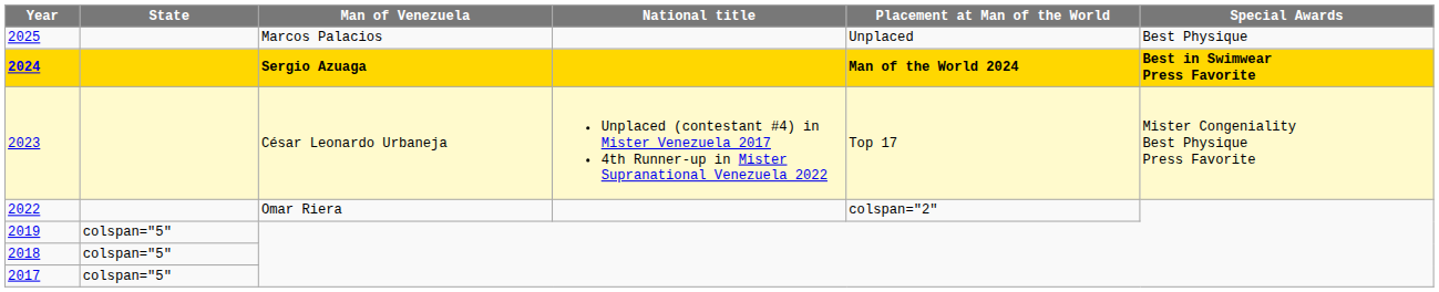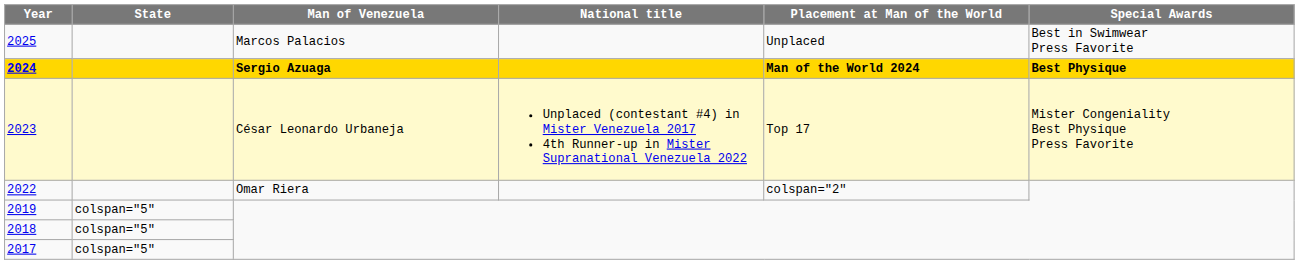2025 | Special Awards: Best Physique -> Best in Swimwear Press Favorite
2024 | Special Awards: Best in Swimwear Press Favorite -> Best Physique
